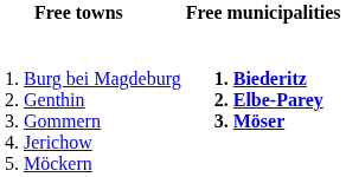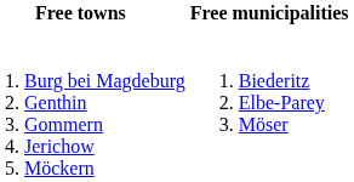Burg bei Magdeburg Genthin Gommern Jerichow Möckern | Free municipalities: bold -> normal
